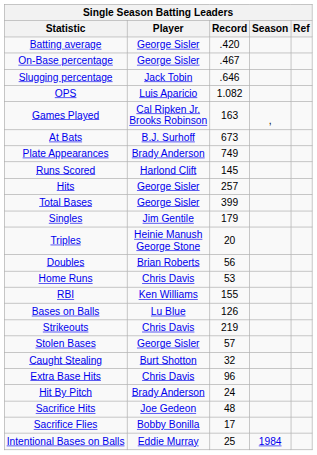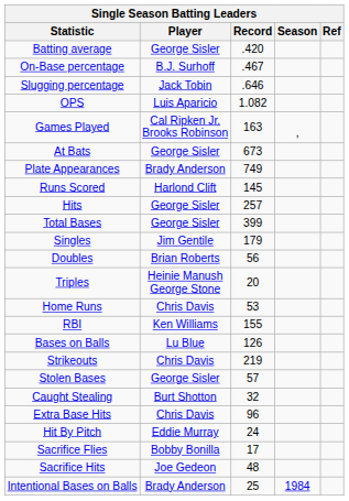On-Base percentage | Player: George Sisler -> B.J. Surhoff
At Bats | Player: B.J. Surhoff -> George Sisler
rows swapped: Doubles <-> Triples
Hit By Pitch | Player: Brady Anderson -> Eddie Murray
rows swapped: Sacrifice Hits <-> Sacrifice Flies
Intentional Bases on Balls | Player: Eddie Murray -> Brady Anderson
